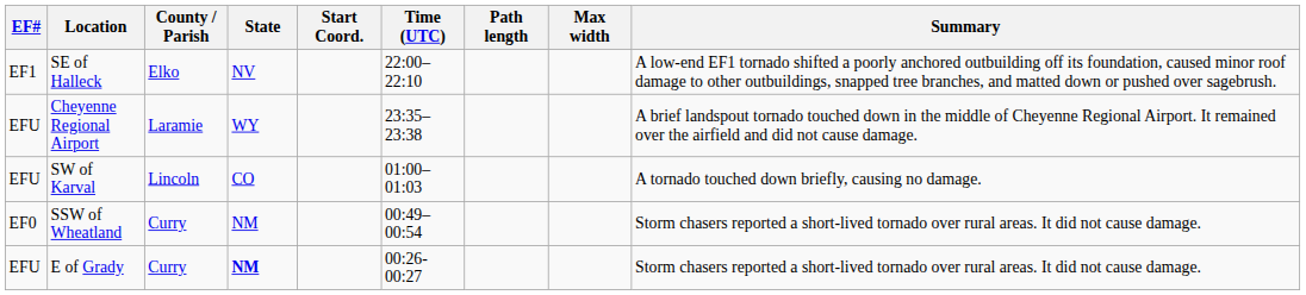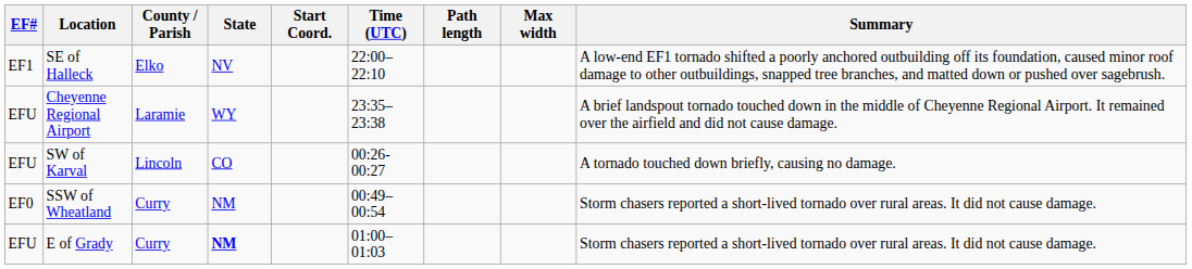SW of Karval | Time (UTC): 01:00–01:03 -> 00:26-00:27
E of Grady | Time (UTC): 00:26-00:27 -> 01:00–01:03
